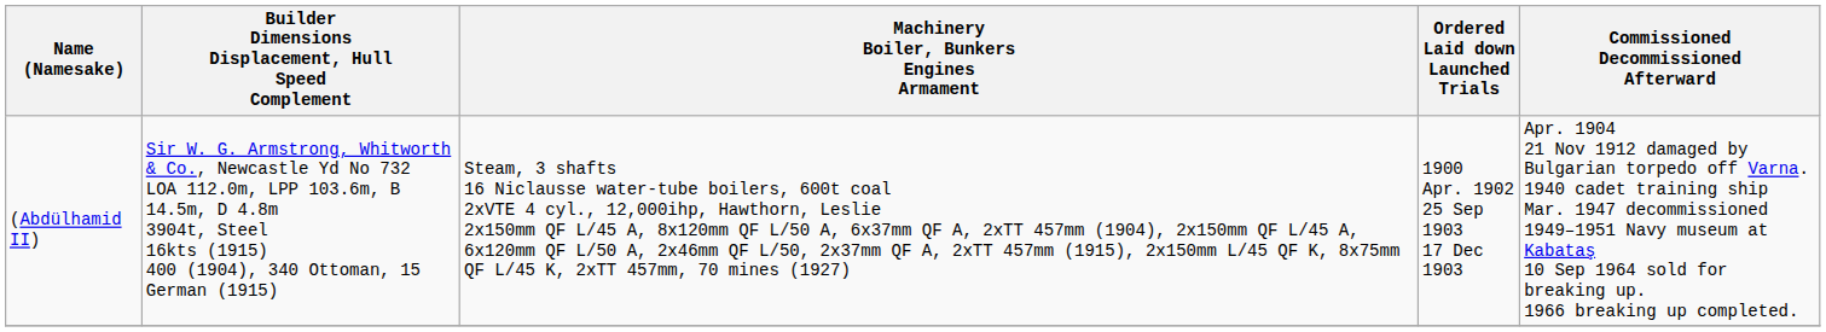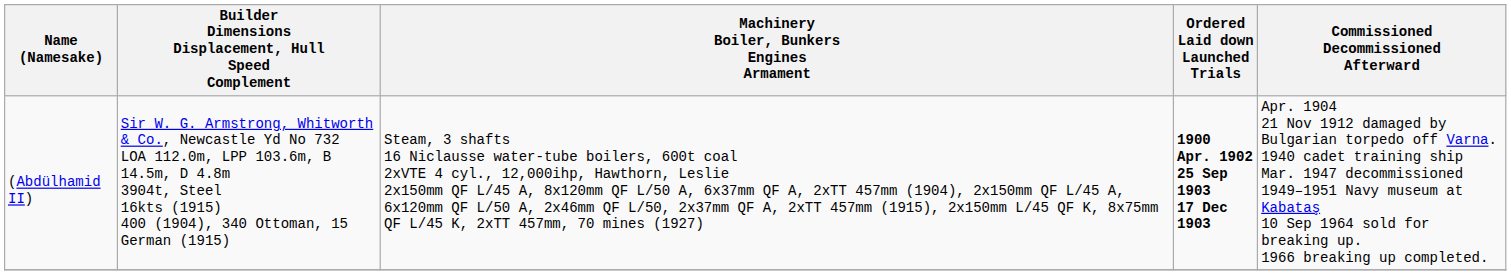(Abdülhamid II) | Ordered Laid down Launched Trials: normal -> bold
